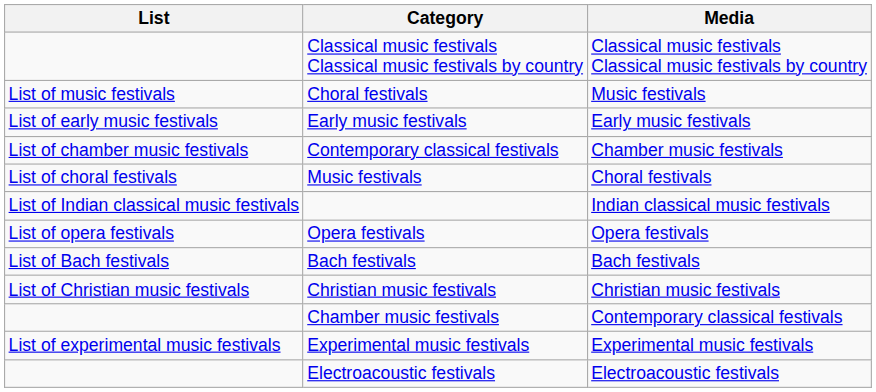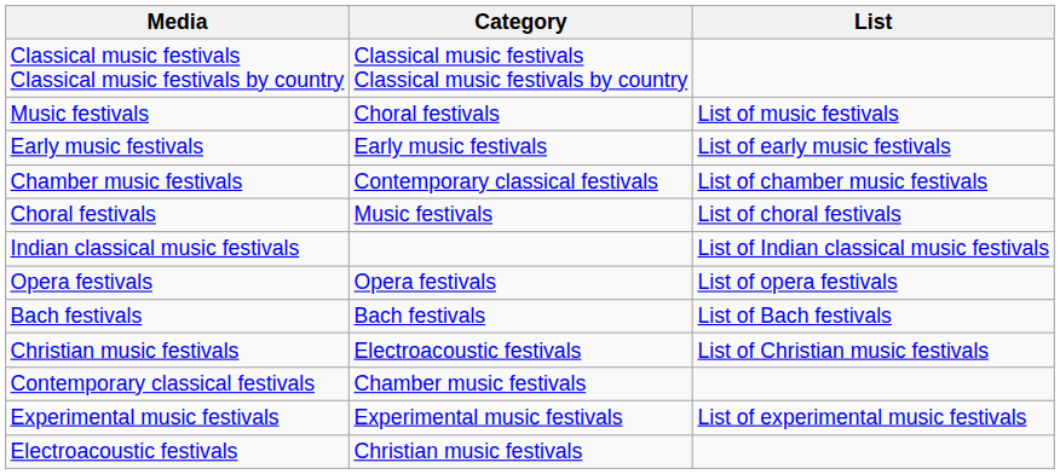columns swapped: List <-> Media
row 10 | Category: Christian music festivals -> Electroacoustic festivals
row 13 | Category: Electroacoustic festivals -> Christian music festivals
